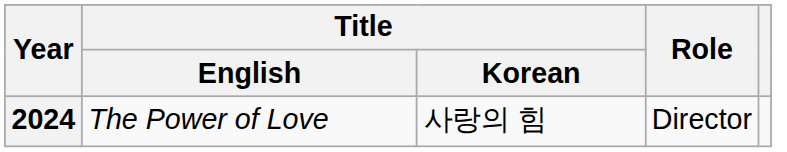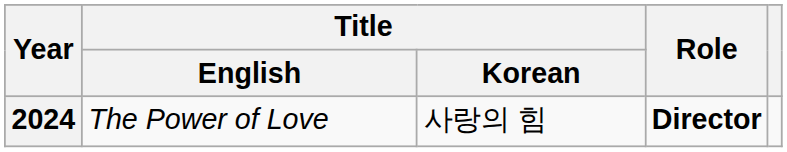2024 | Role: normal -> bold
